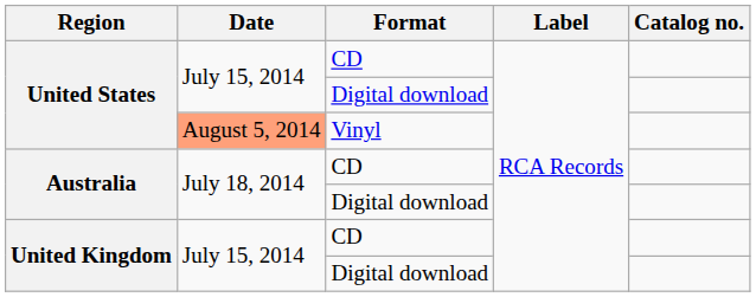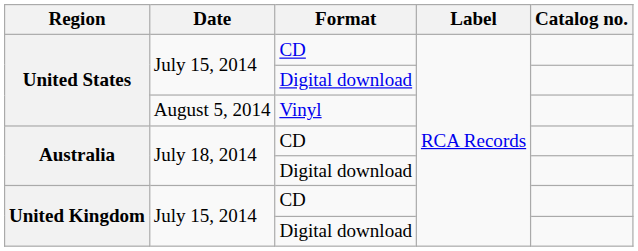United States / Vinyl | Date: lightsalmon background -> no background
